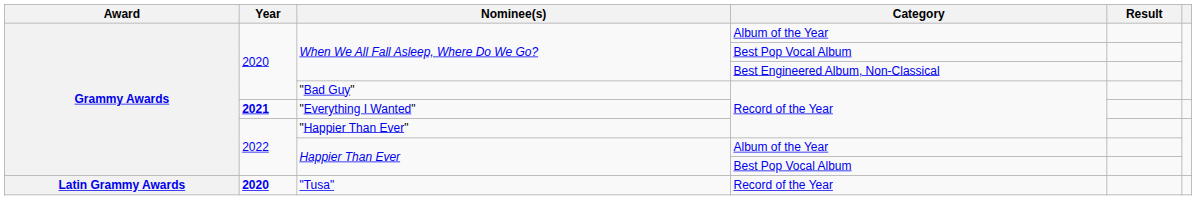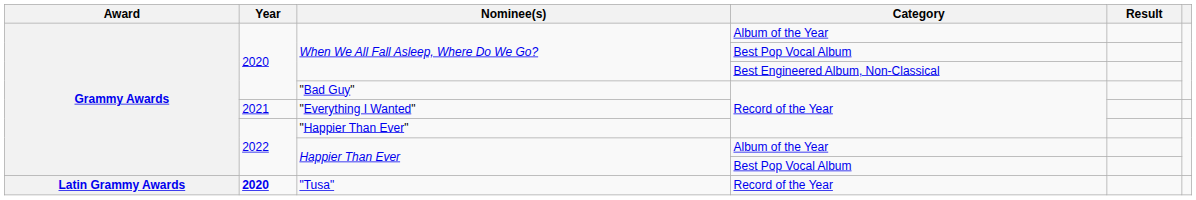"Everything I Wanted" | Year: bold -> normal
